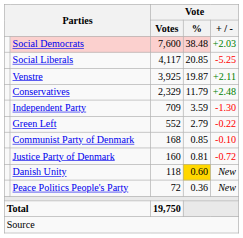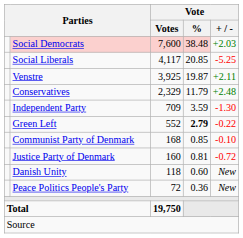Green Left | Vote / %: normal -> bold
Danish Unity | Vote / %: gold background -> no background
